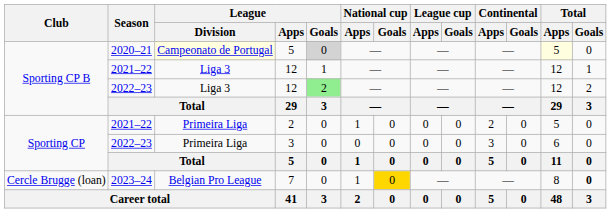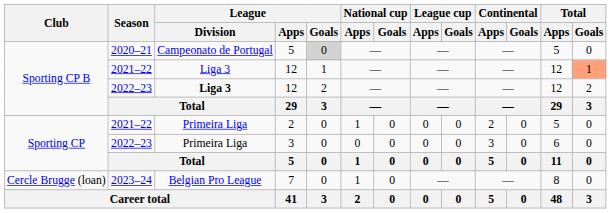2020–21 / 5 | League / Division: lightyellow background -> no background
2020–21 / 5 | Total / Apps: lightyellow background -> no background
2021–22 / 12 | Total / Goals: no background -> lightsalmon background
2022–23 / 12 | League / Division: normal -> bold
2022–23 / 12 | League / Goals: lightgreen background -> no background
7 | National cup / Goals: gold background -> no background
7 | Total / Goals: bold -> normal
